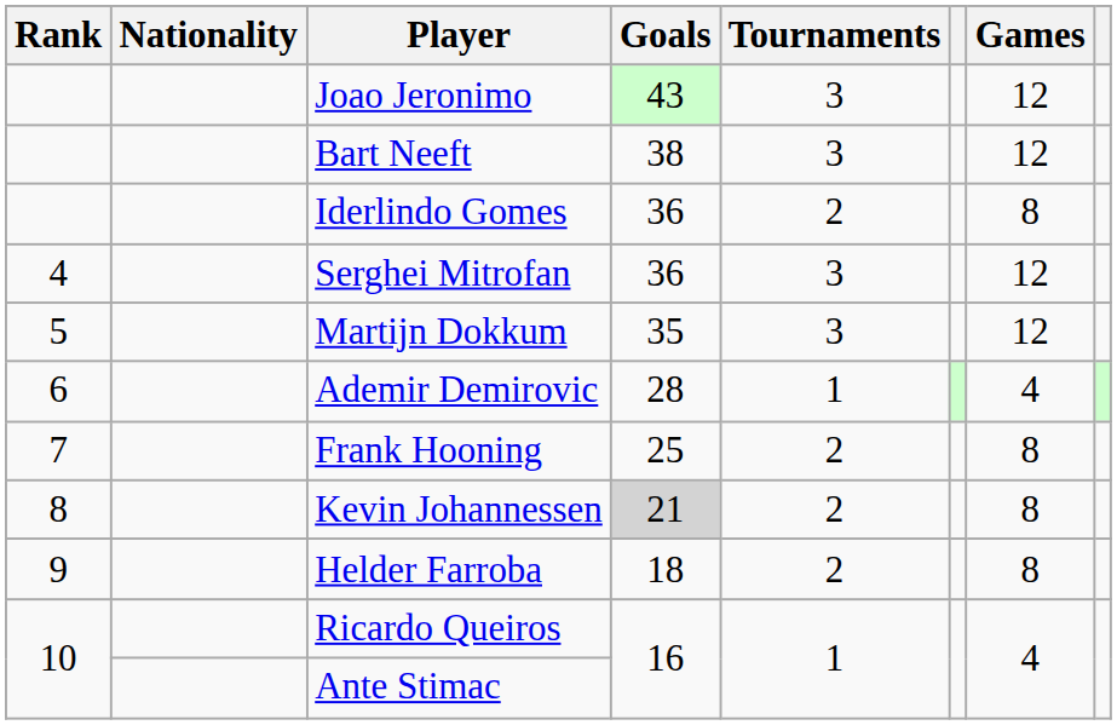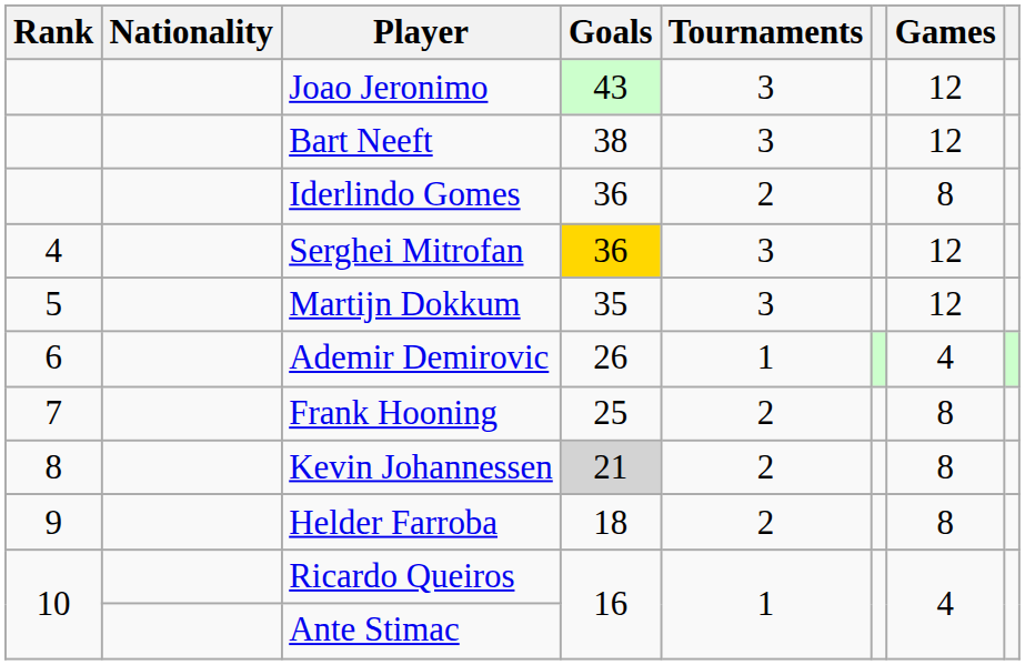Serghei Mitrofan | Goals: no background -> gold background
Ademir Demirovic | Goals: 28 -> 26
